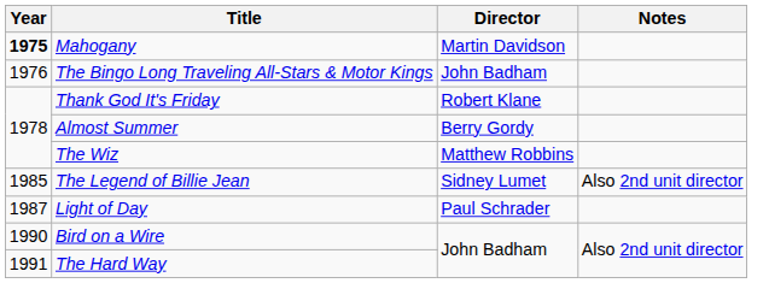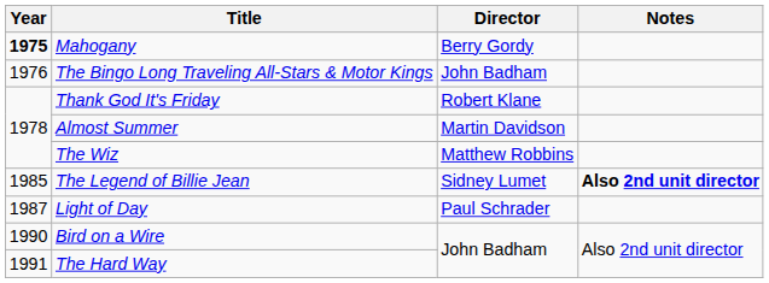Mahogany | Director: Martin Davidson -> Berry Gordy
Almost Summer | Director: Berry Gordy -> Martin Davidson
The Legend of Billie Jean | Notes: normal -> bold
